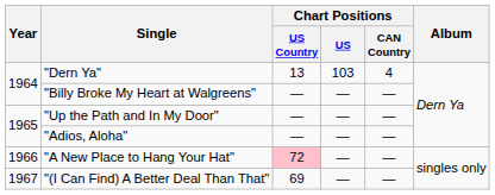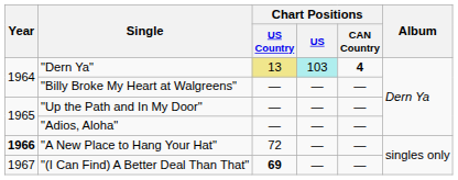"Dern Ya" | Chart Positions / US Country: no background -> khaki background
"Dern Ya" | Chart Positions / US: no background -> paleturquoise background
"Dern Ya" | Chart Positions / CAN Country: normal -> bold
"A New Place to Hang Your Hat" | Year: normal -> bold
"A New Place to Hang Your Hat" | Chart Positions / US Country: pink background -> no background
"(I Can Find) A Better Deal Than That" | Chart Positions / US Country: normal -> bold
